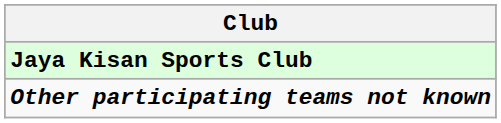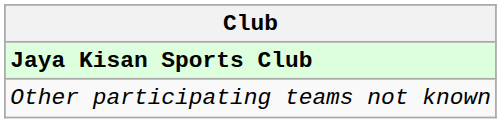row 3 | column 1: bold -> normal
